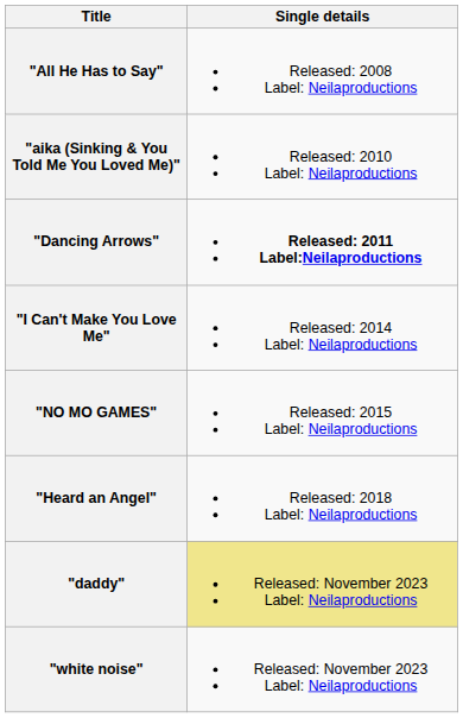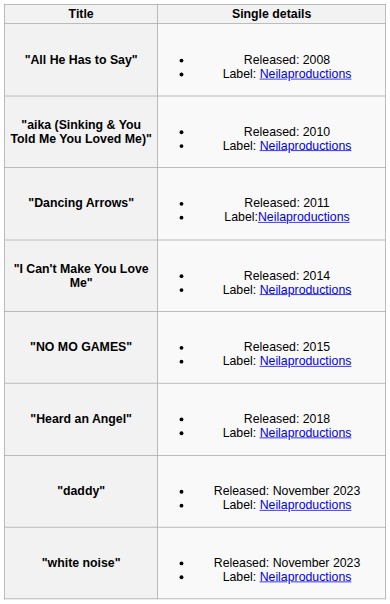"Dancing Arrows" | Single details: bold -> normal
"daddy" | Single details: khaki background -> no background
